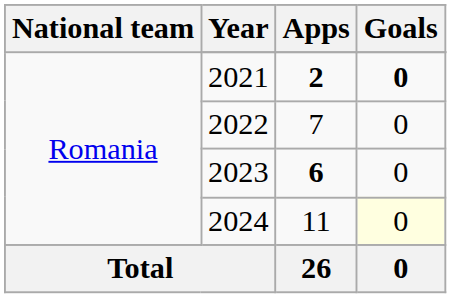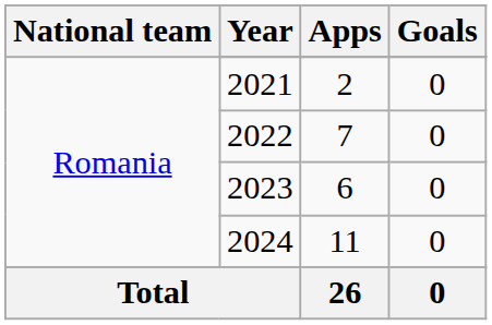2021 | Apps: bold -> normal
2021 | Goals: bold -> normal
2023 | Apps: bold -> normal
2024 | Goals: lightyellow background -> no background
